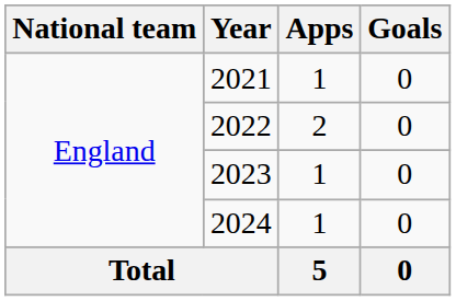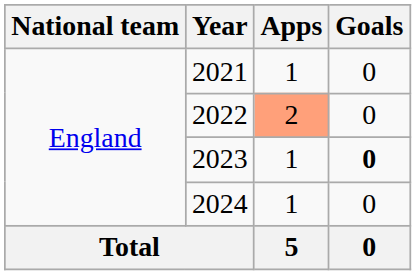2022 | Apps: no background -> lightsalmon background
2023 | Goals: normal -> bold
